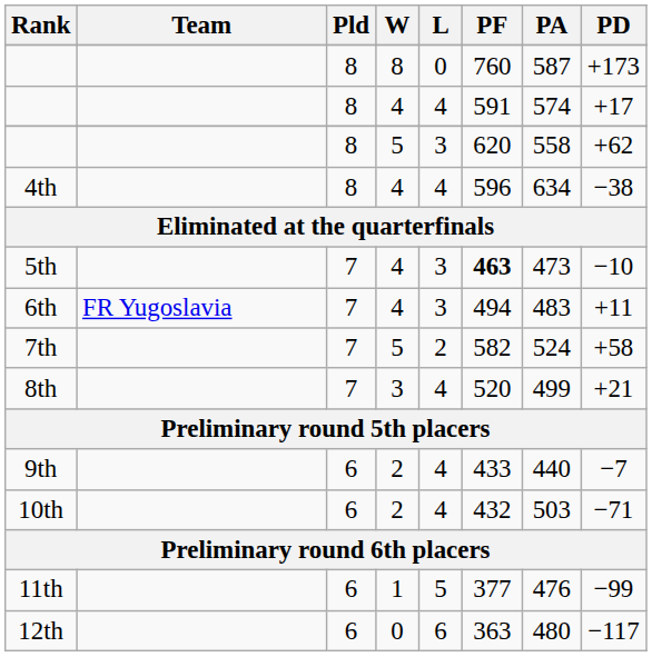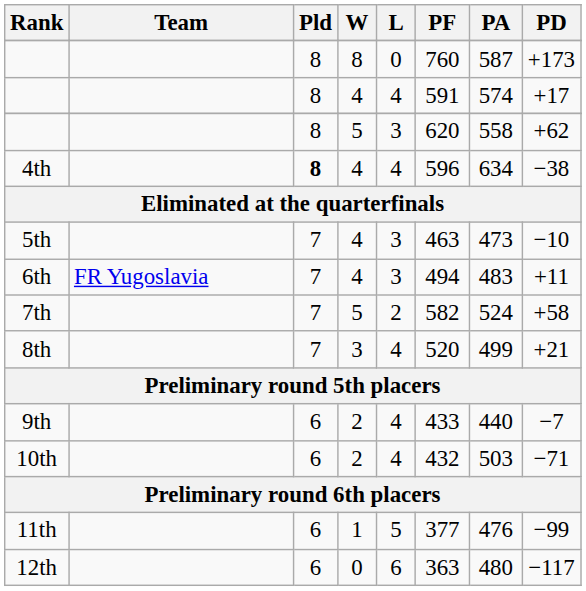4th | Pld: normal -> bold
5th | PF: bold -> normal
